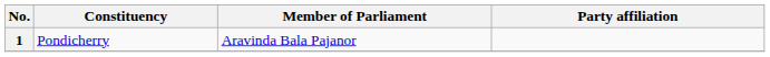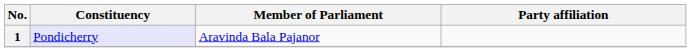1 | Constituency: no background -> lavender background
